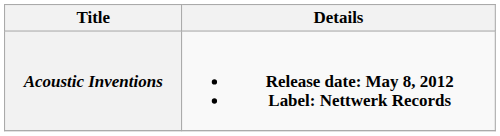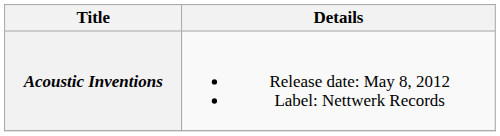Acoustic Inventions | Details: bold -> normal
